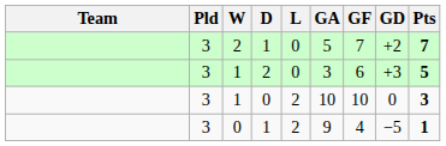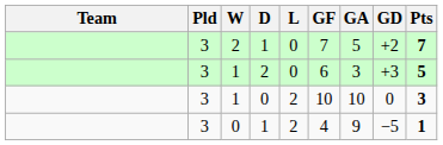columns swapped: GF <-> GA
